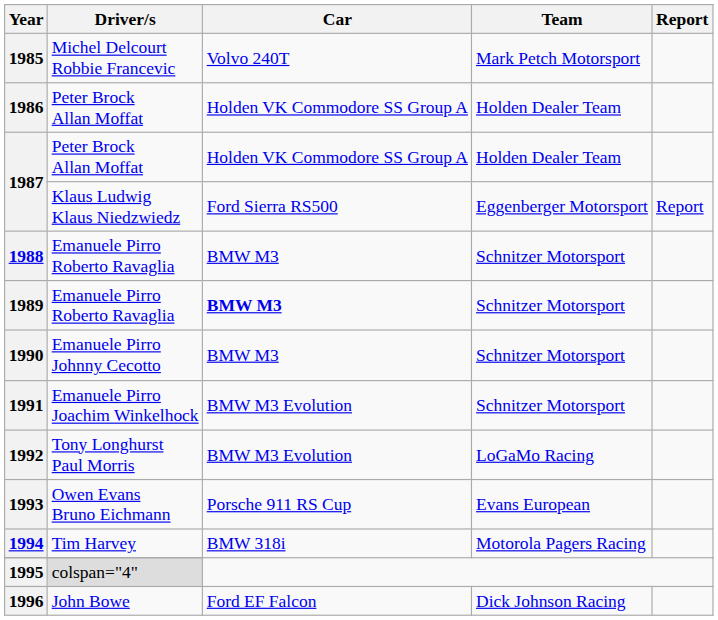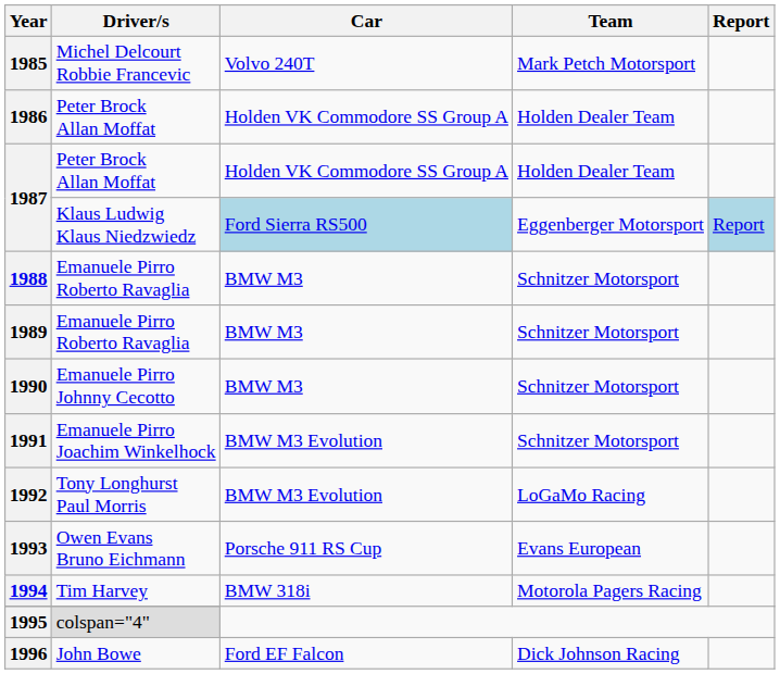1987 / Klaus Ludwig Klaus Niedzwiedz | Car: no background -> lightblue background
1987 / Klaus Ludwig Klaus Niedzwiedz | Report: no background -> lightblue background
1989 | Car: bold -> normal
